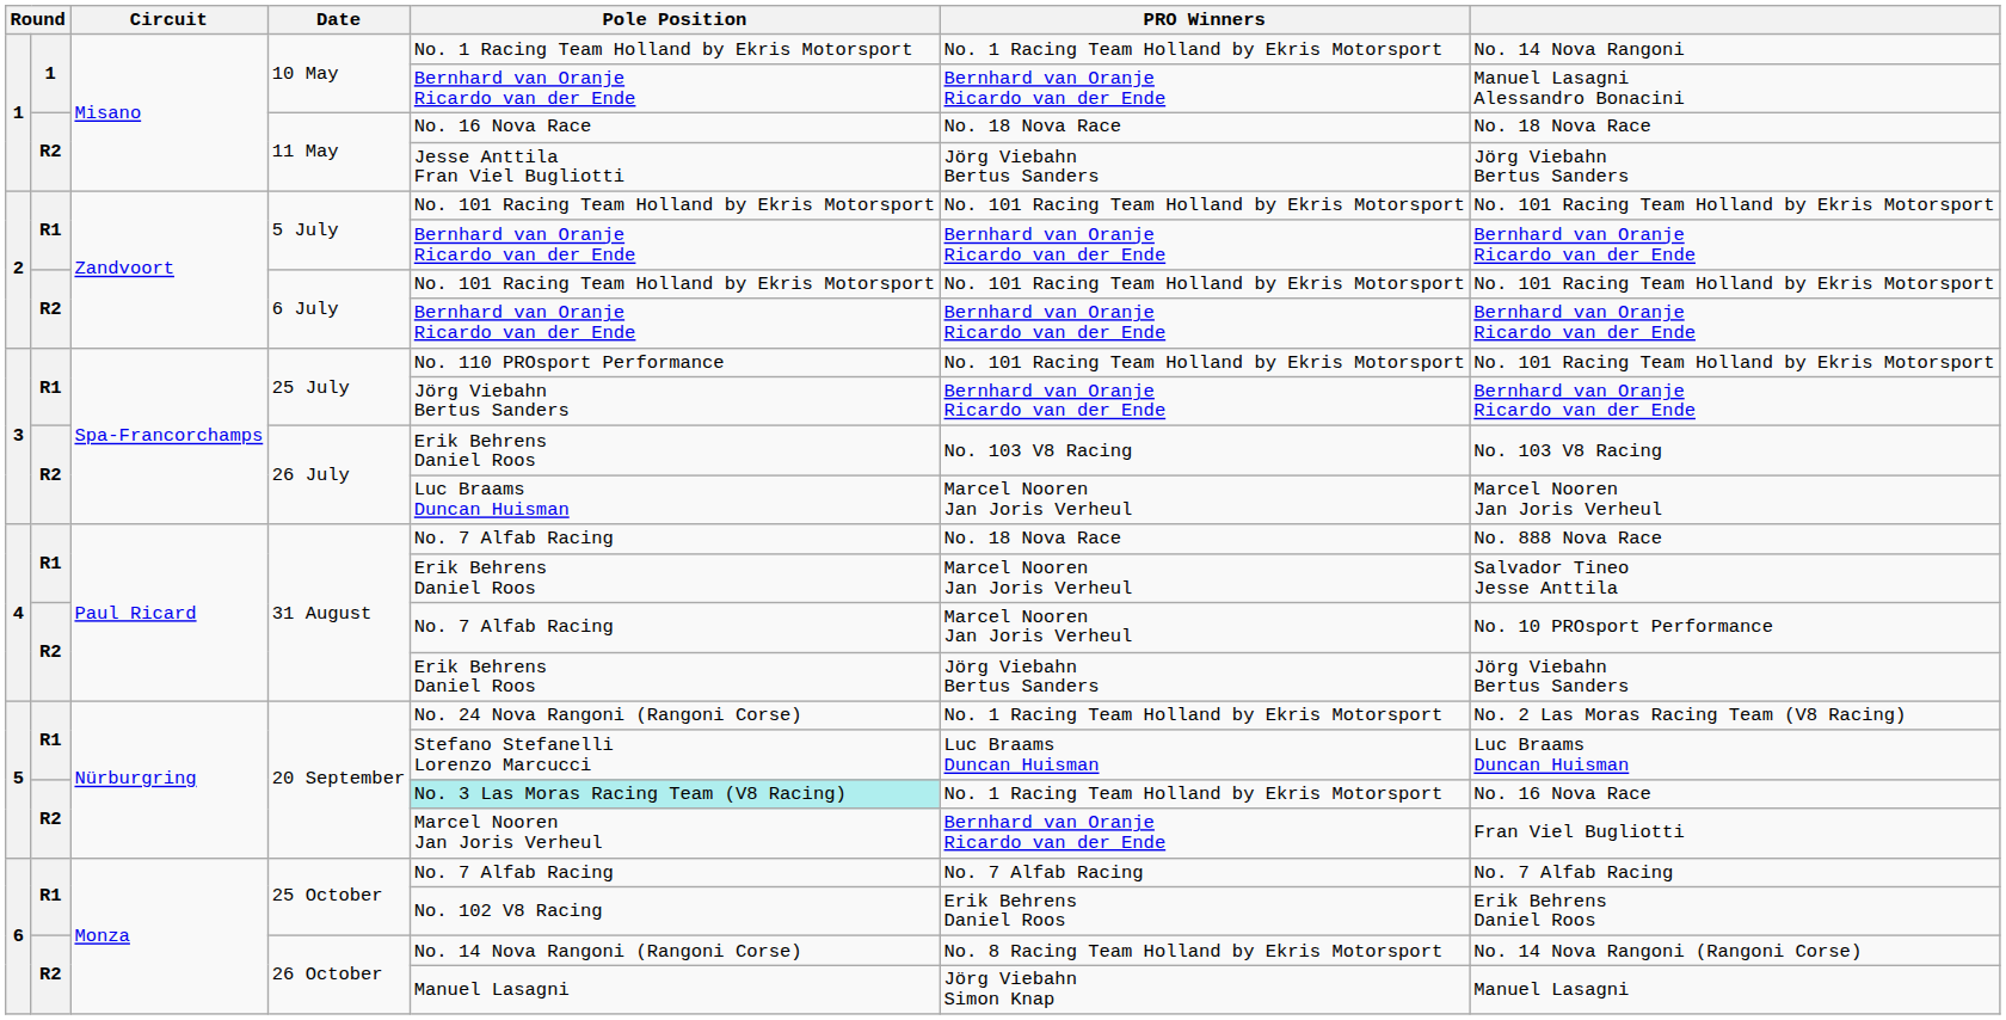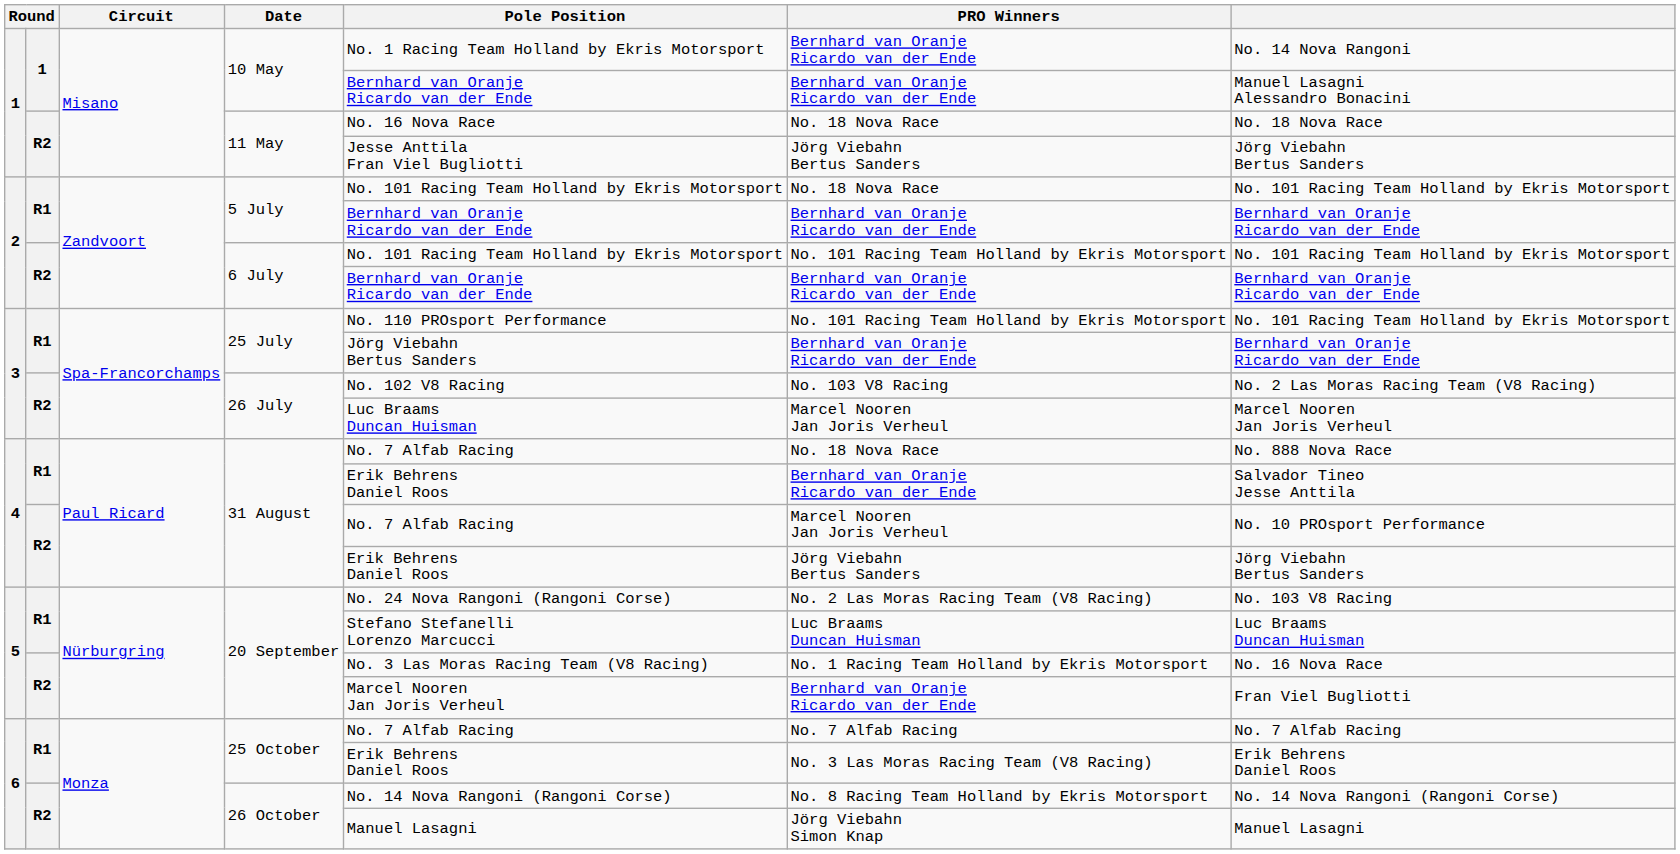row 2 | PRO Winners: No. 1 Racing Team Holland by Ekris Motorsport -> Bernhard van Oranje Ricardo van der Ende
row 6 | PRO Winners: No. 101 Racing Team Holland by Ekris Motorsport -> No. 18 Nova Race
row 12 | Pole Position: Erik Behrens Daniel Roos -> No. 102 V8 Racing
row 12 | column 7: No. 103 V8 Racing -> No. 2 Las Moras Racing Team (V8 Racing)
row 15 | PRO Winners: Marcel Nooren Jan Joris Verheul -> Bernhard van Oranje Ricardo van der Ende
row 18 | PRO Winners: No. 1 Racing Team Holland by Ekris Motorsport -> No. 2 Las Moras Racing Team (V8 Racing)
row 18 | column 7: No. 2 Las Moras Racing Team (V8 Racing) -> No. 103 V8 Racing
row 20 | Pole Position: paleturquoise background -> no background
row 23 | Pole Position: No. 102 V8 Racing -> Erik Behrens Daniel Roos
row 23 | PRO Winners: Erik Behrens Daniel Roos -> No. 3 Las Moras Racing Team (V8 Racing)
